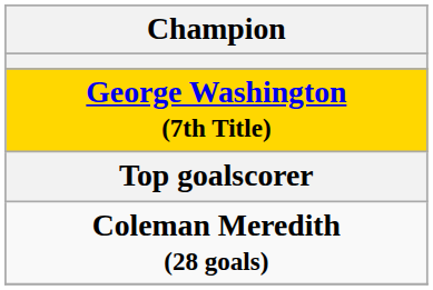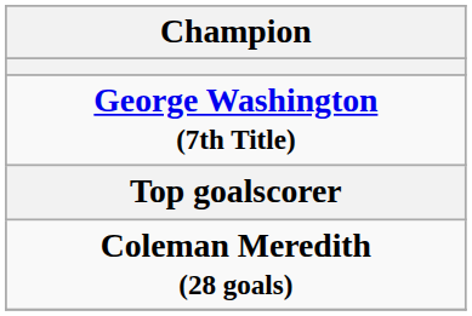row 3 | column 1: gold background -> no background
